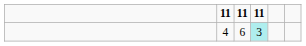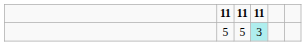row 2 | column 2: 4 -> 5
row 2 | column 3: 6 -> 5
